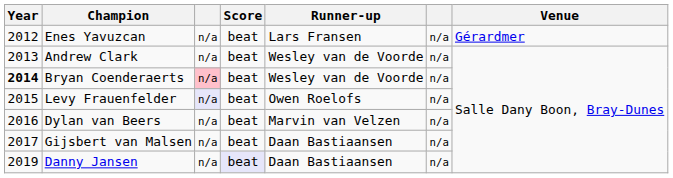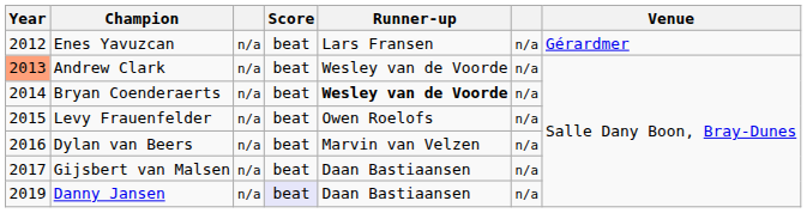Andrew Clark | Year: no background -> lightsalmon background
Bryan Coenderaerts | Year: bold -> normal
Bryan Coenderaerts | column 3: pink background -> no background
Bryan Coenderaerts | Runner-up: normal -> bold
Levy Frauenfelder | column 3: lavender background -> no background
